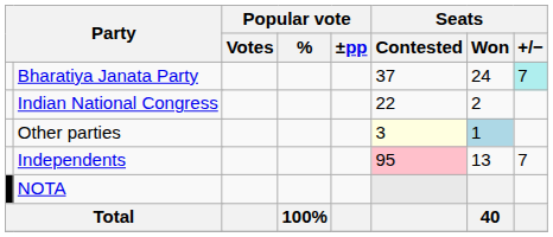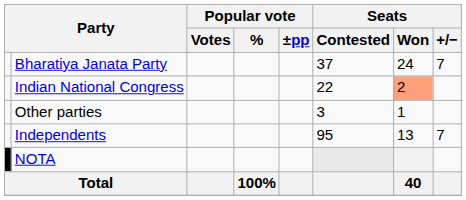Bharatiya Janata Party | Seats / +/−: paleturquoise background -> no background
Indian National Congress | Seats / Won: no background -> lightsalmon background
Other parties | Seats / Contested: lightyellow background -> no background
Other parties | Seats / Won: lightblue background -> no background
Independents | Seats / Contested: pink background -> no background
